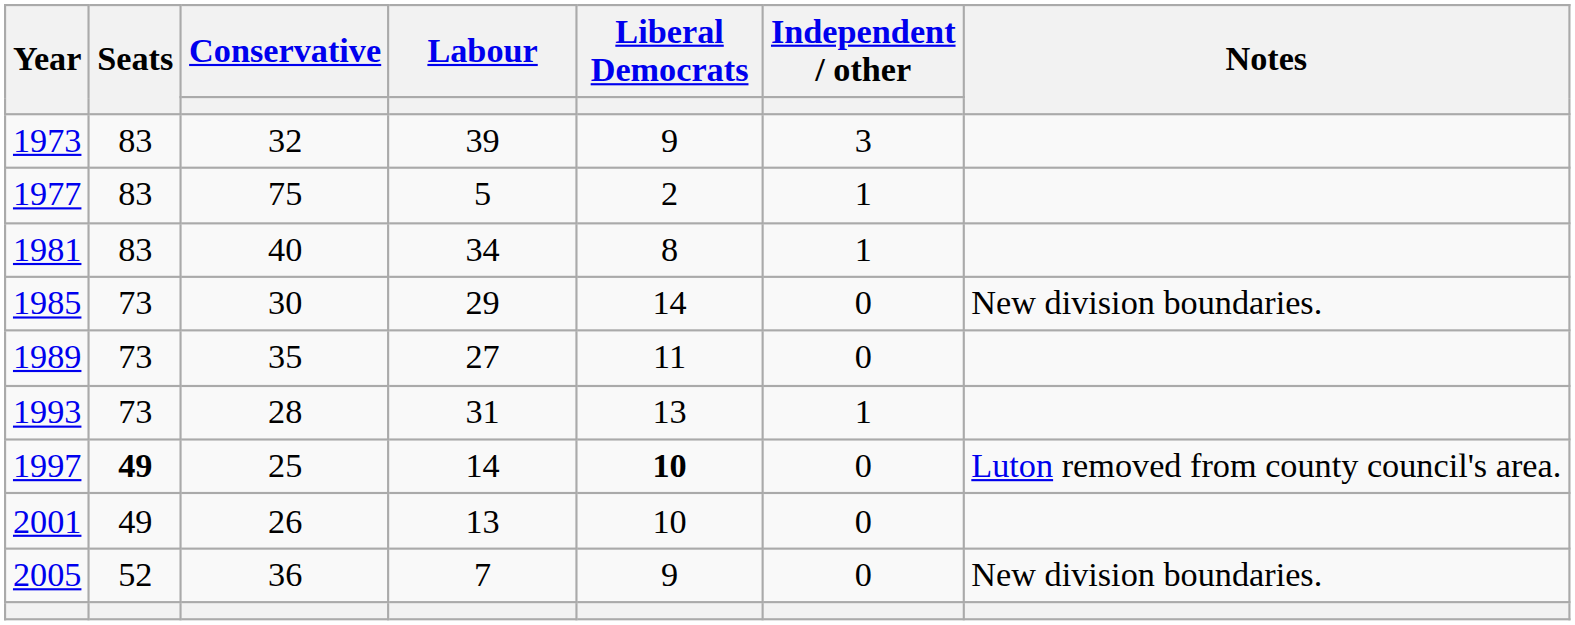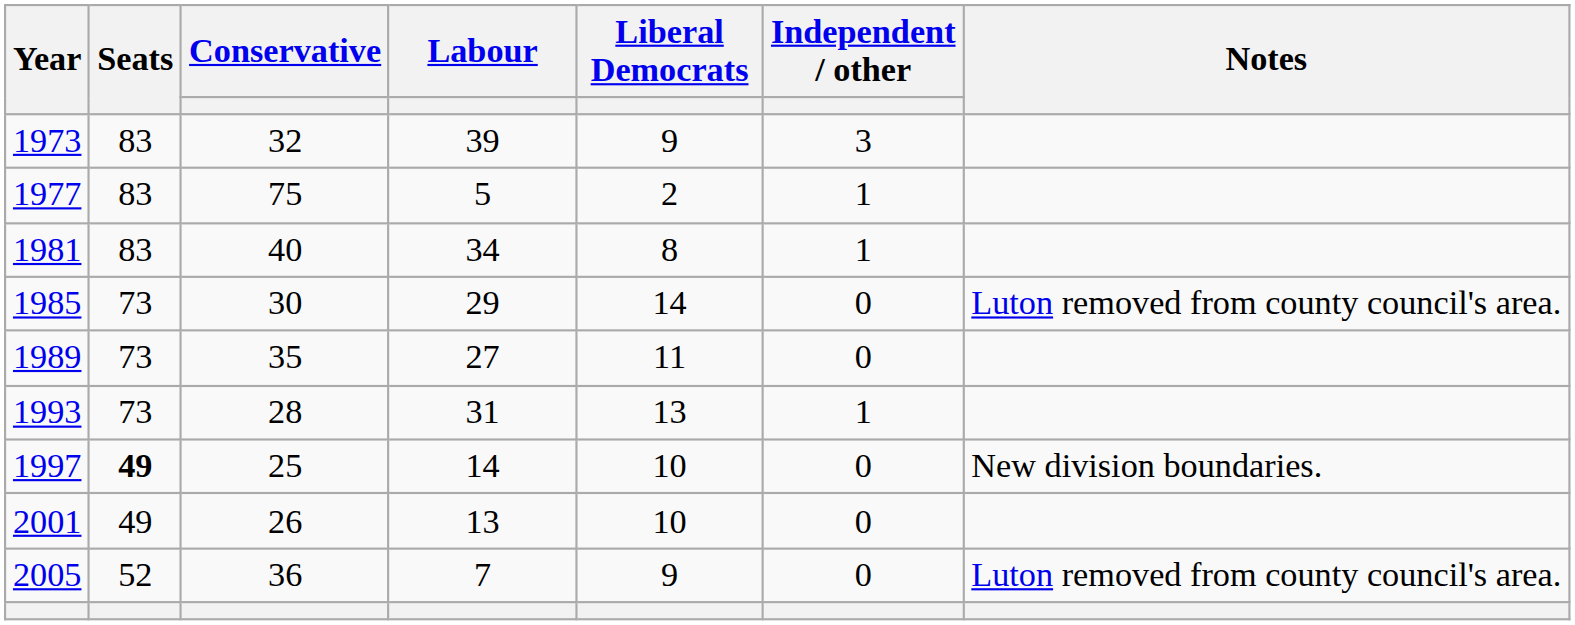1985 | Notes: New division boundaries. -> Luton removed from county council's area.
1997 | Liberal Democrats: bold -> normal
1997 | Notes: Luton removed from county council's area. -> New division boundaries.
2005 | Notes: New division boundaries. -> Luton removed from county council's area.
